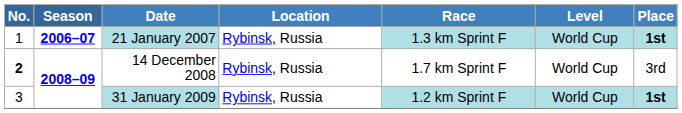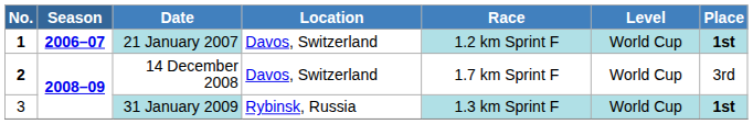21 January 2007 | No.: normal -> bold
21 January 2007 | Location: Rybinsk, Russia -> Davos, Switzerland
21 January 2007 | Race: 1.3 km Sprint F -> 1.2 km Sprint F
14 December 2008 | Location: Rybinsk, Russia -> Davos, Switzerland
31 January 2009 | Race: 1.2 km Sprint F -> 1.3 km Sprint F
